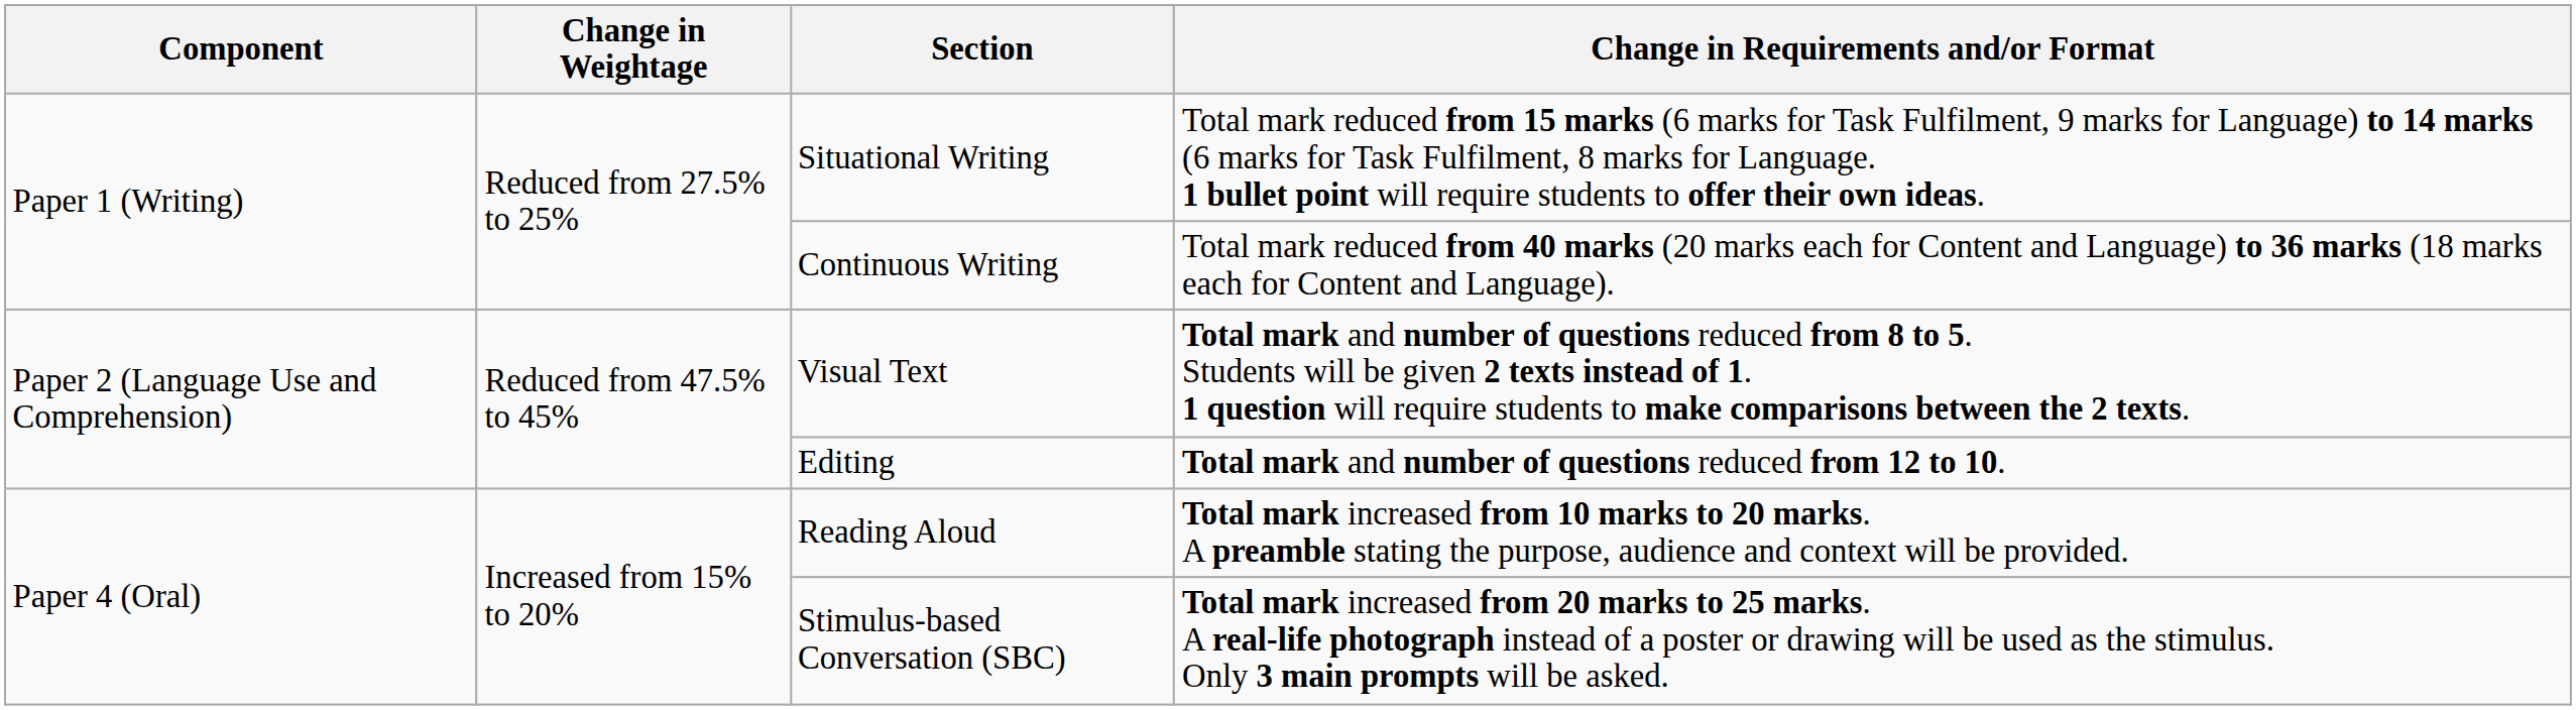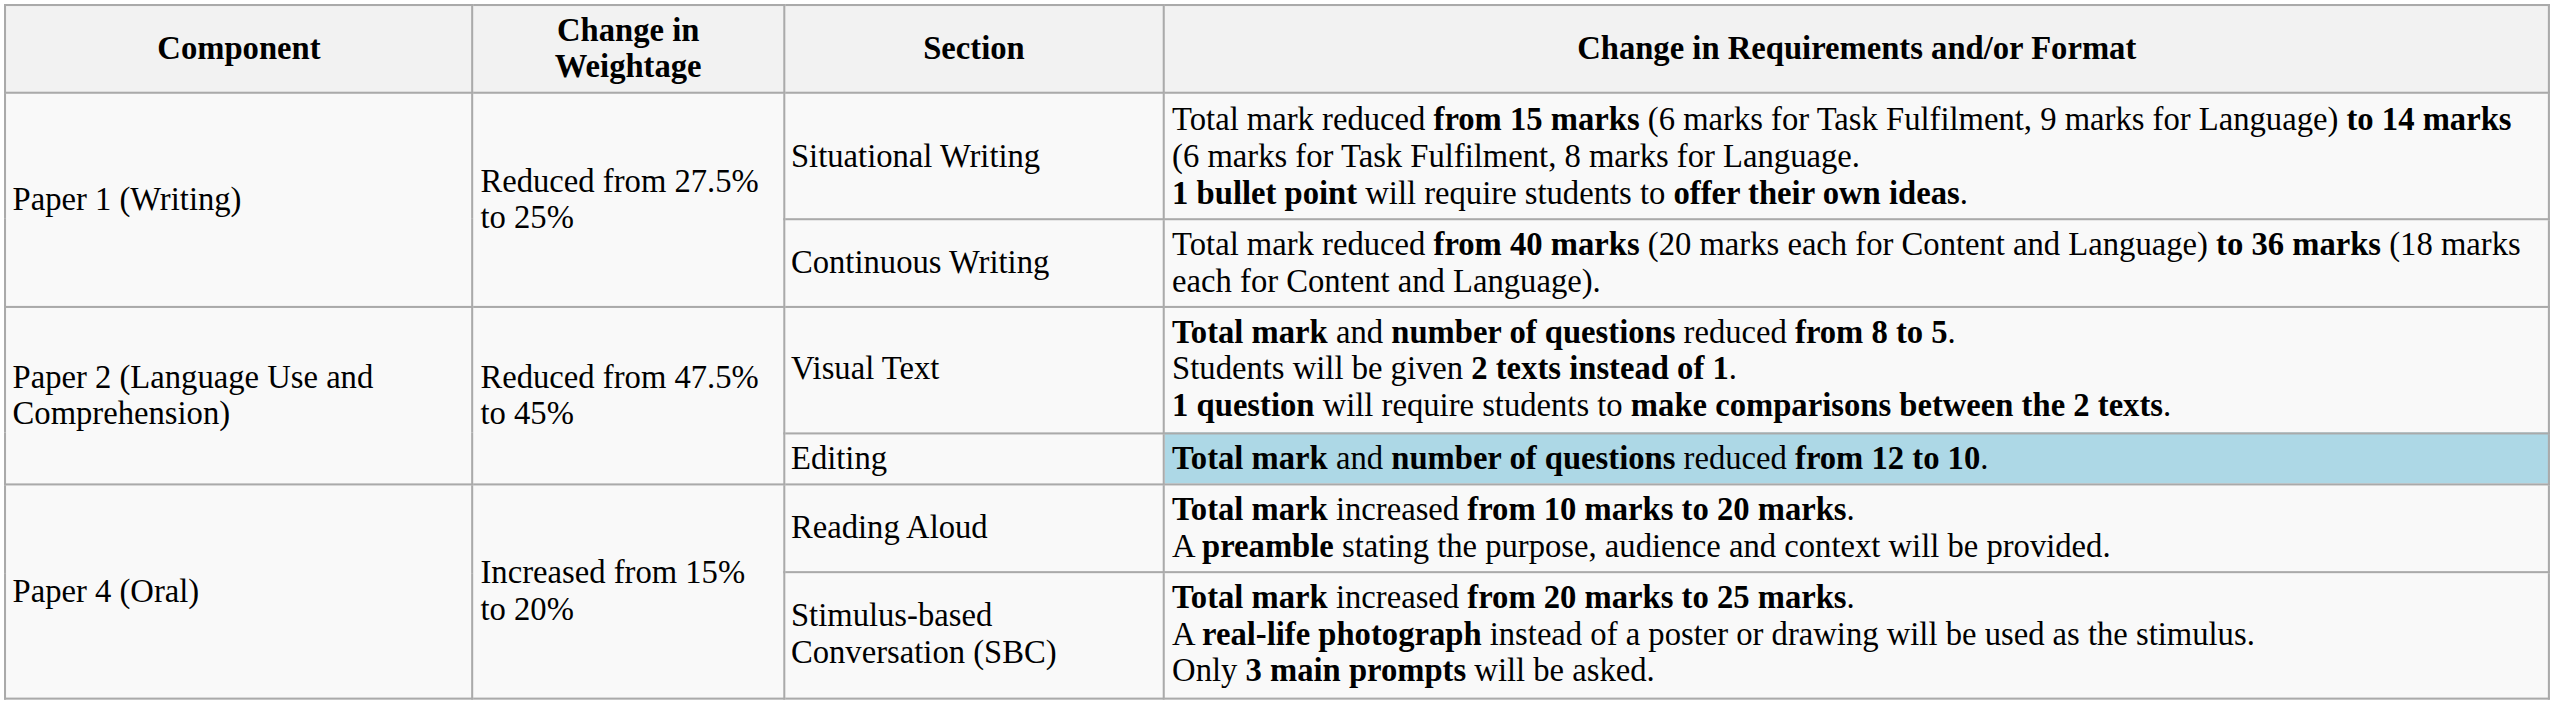Editing | Change in Requirements and/or Format: no background -> lightblue background
